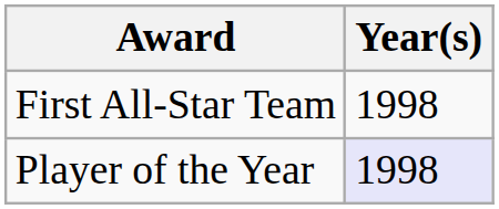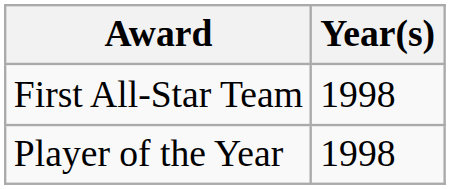Player of the Year | Year(s): lavender background -> no background
